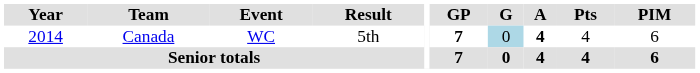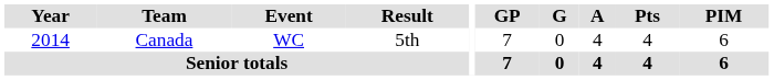Canada | GP: bold -> normal
Canada | G: lightblue background -> no background
Canada | A: bold -> normal
